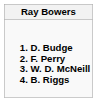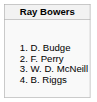row 2 | column 1: bold -> normal
